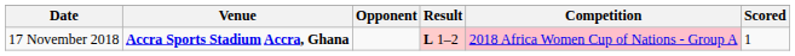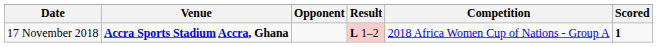17 November 2018 | Competition: pink background -> no background
17 November 2018 | Scored: normal -> bold
